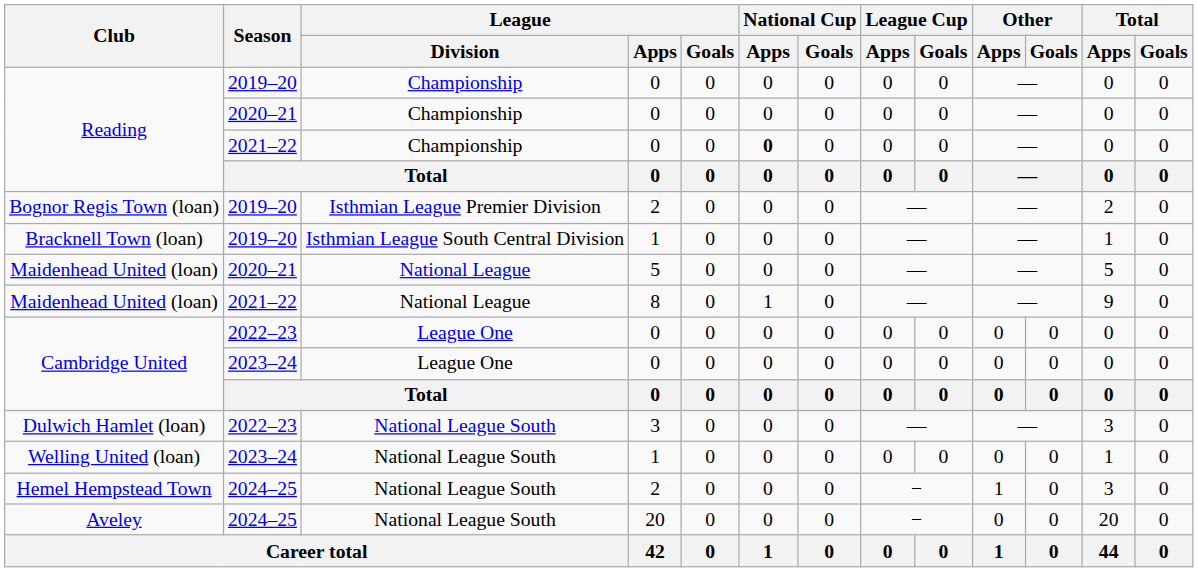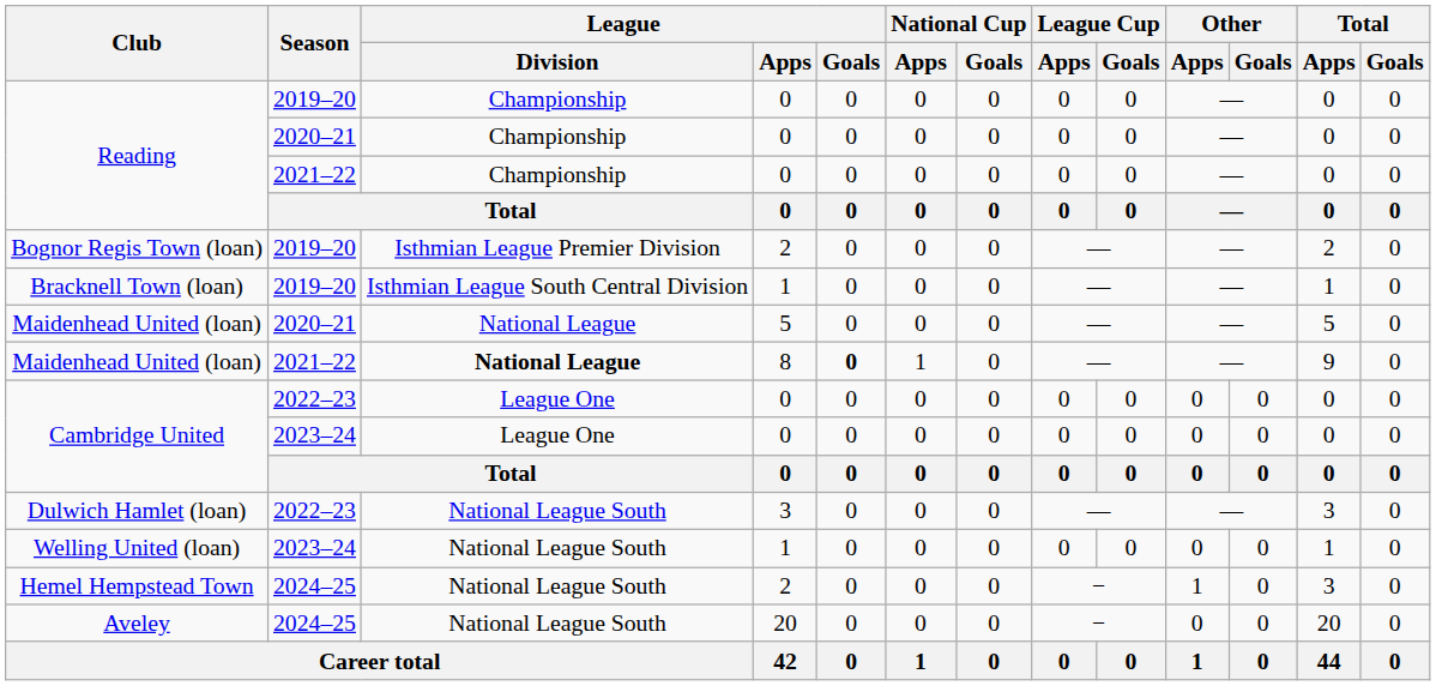Reading / 2021–22 | National Cup / Apps: bold -> normal
Maidenhead United (loan) / 2021–22 | League / Division: normal -> bold
Maidenhead United (loan) / 2021–22 | League / Goals: normal -> bold
